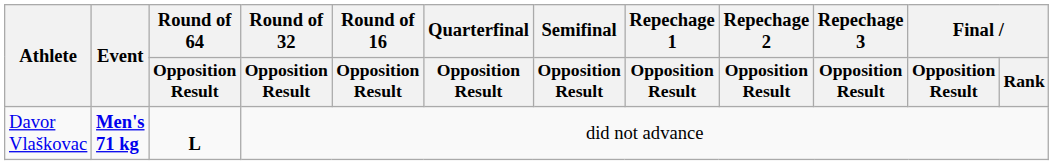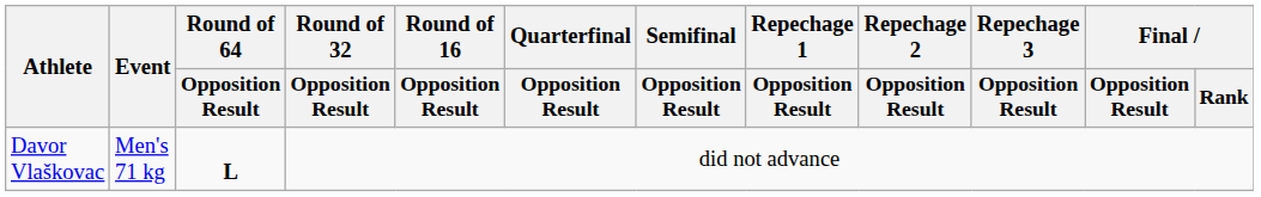Davor Vlaškovac | Event: bold -> normal
